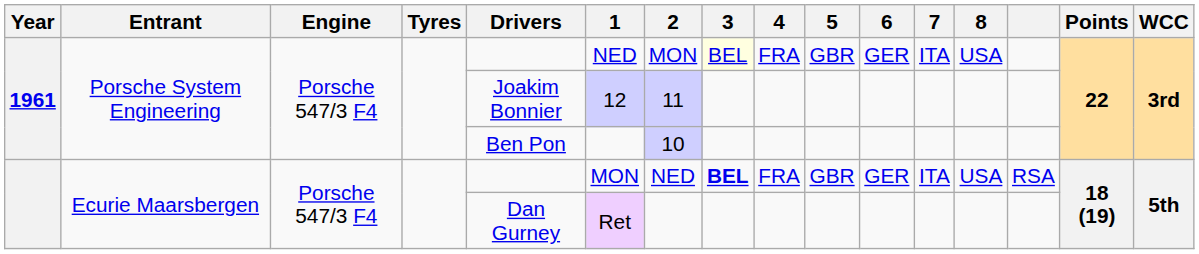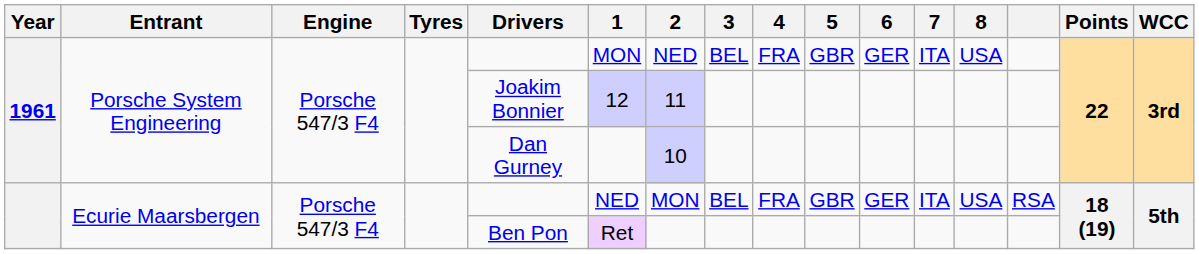row 2 | 1: NED -> MON
row 2 | 2: MON -> NED
row 2 | 3: lightyellow background -> no background
row 4 | Drivers: Ben Pon -> Dan Gurney
row 5 | 1: MON -> NED
row 5 | 2: NED -> MON
row 5 | 3: bold -> normal
row 6 | Drivers: Dan Gurney -> Ben Pon
